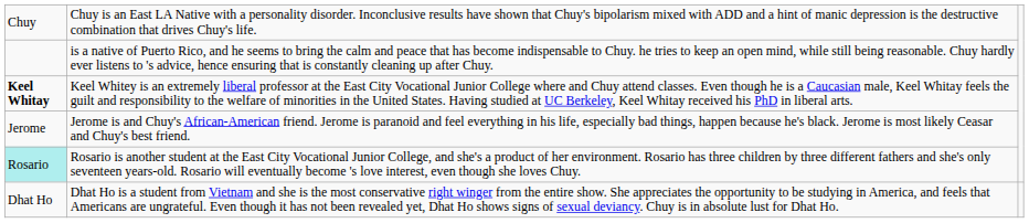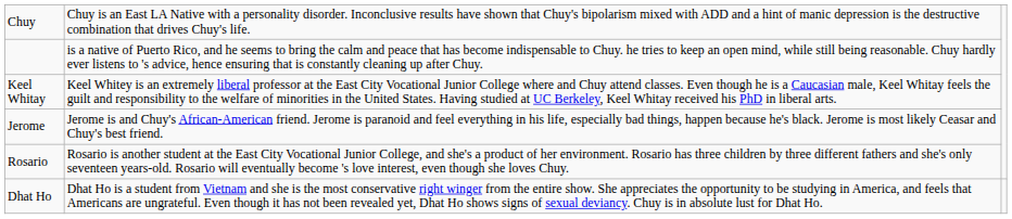Keel Whitay | column 1: bold -> normal
Rosario | column 1: paleturquoise background -> no background
